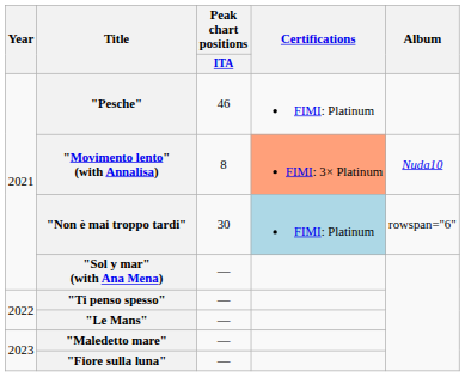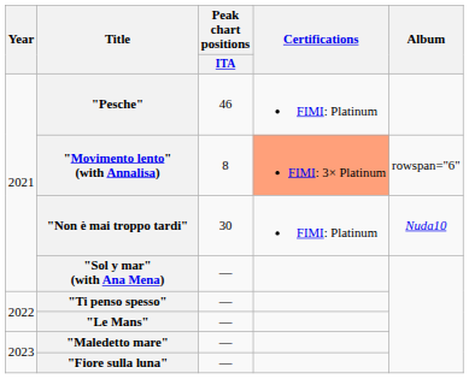"Movimento lento" (with Annalisa) | Album: Nuda10 -> rowspan="6"
"Non è mai troppo tardi" | Certifications: lightblue background -> no background
"Non è mai troppo tardi" | Album: rowspan="6" -> Nuda10
